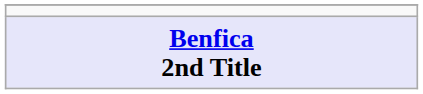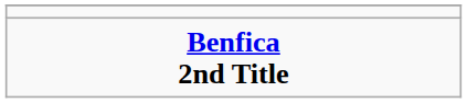row 2 | column 1: lavender background -> no background
